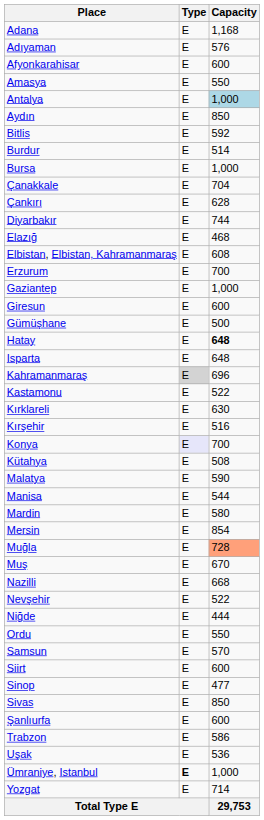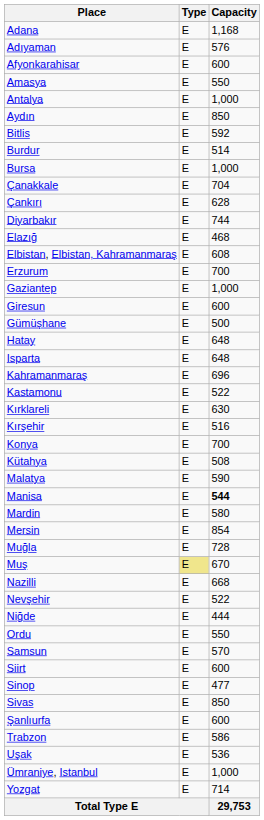Antalya | Capacity: lightblue background -> no background
Hatay | Capacity: bold -> normal
Kahramanmaraş | Type: lightgrey background -> no background
Konya | Type: lavender background -> no background
Manisa | Capacity: normal -> bold
Muğla | Capacity: lightsalmon background -> no background
Muş | Type: no background -> khaki background
Ümraniye, Istanbul | Type: bold -> normal
